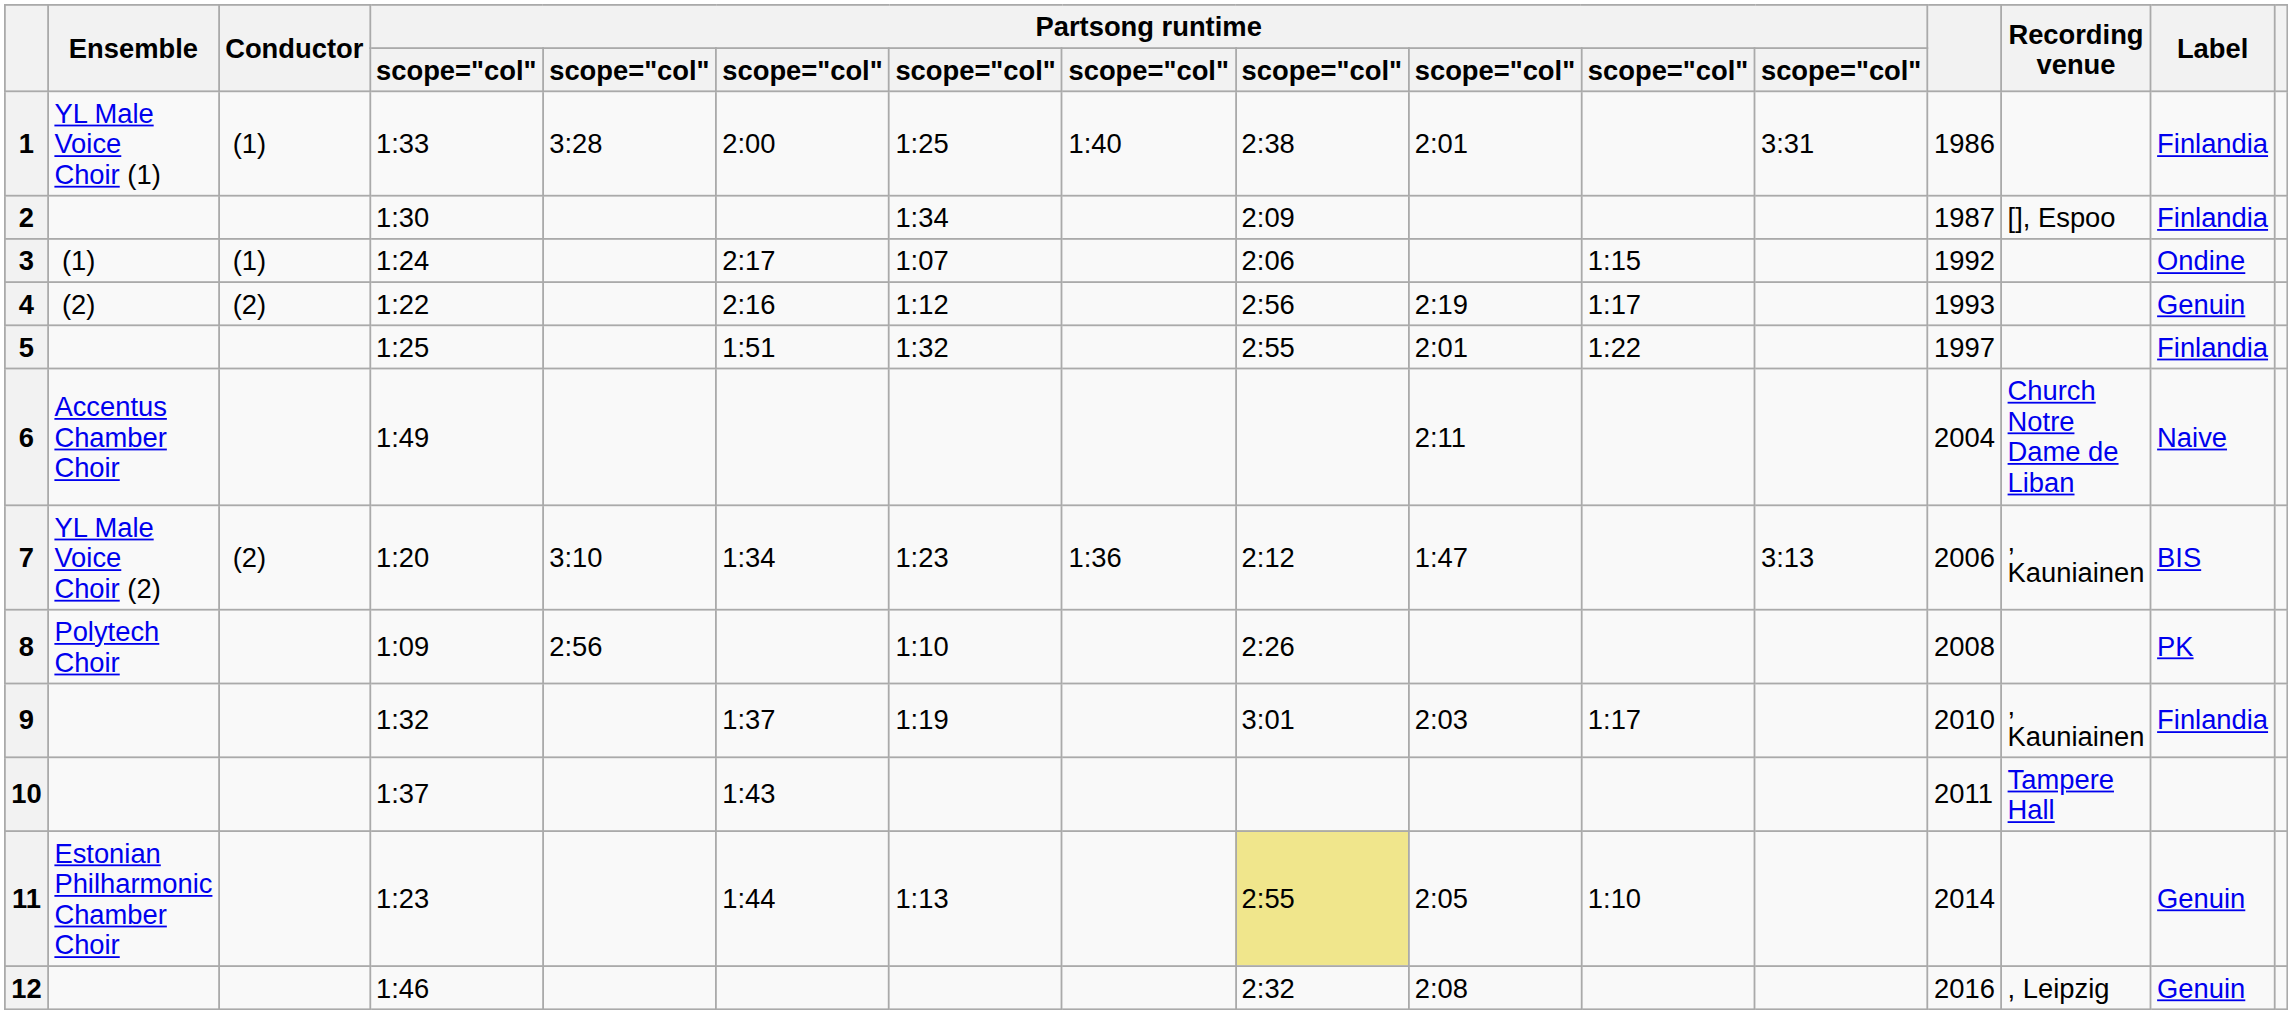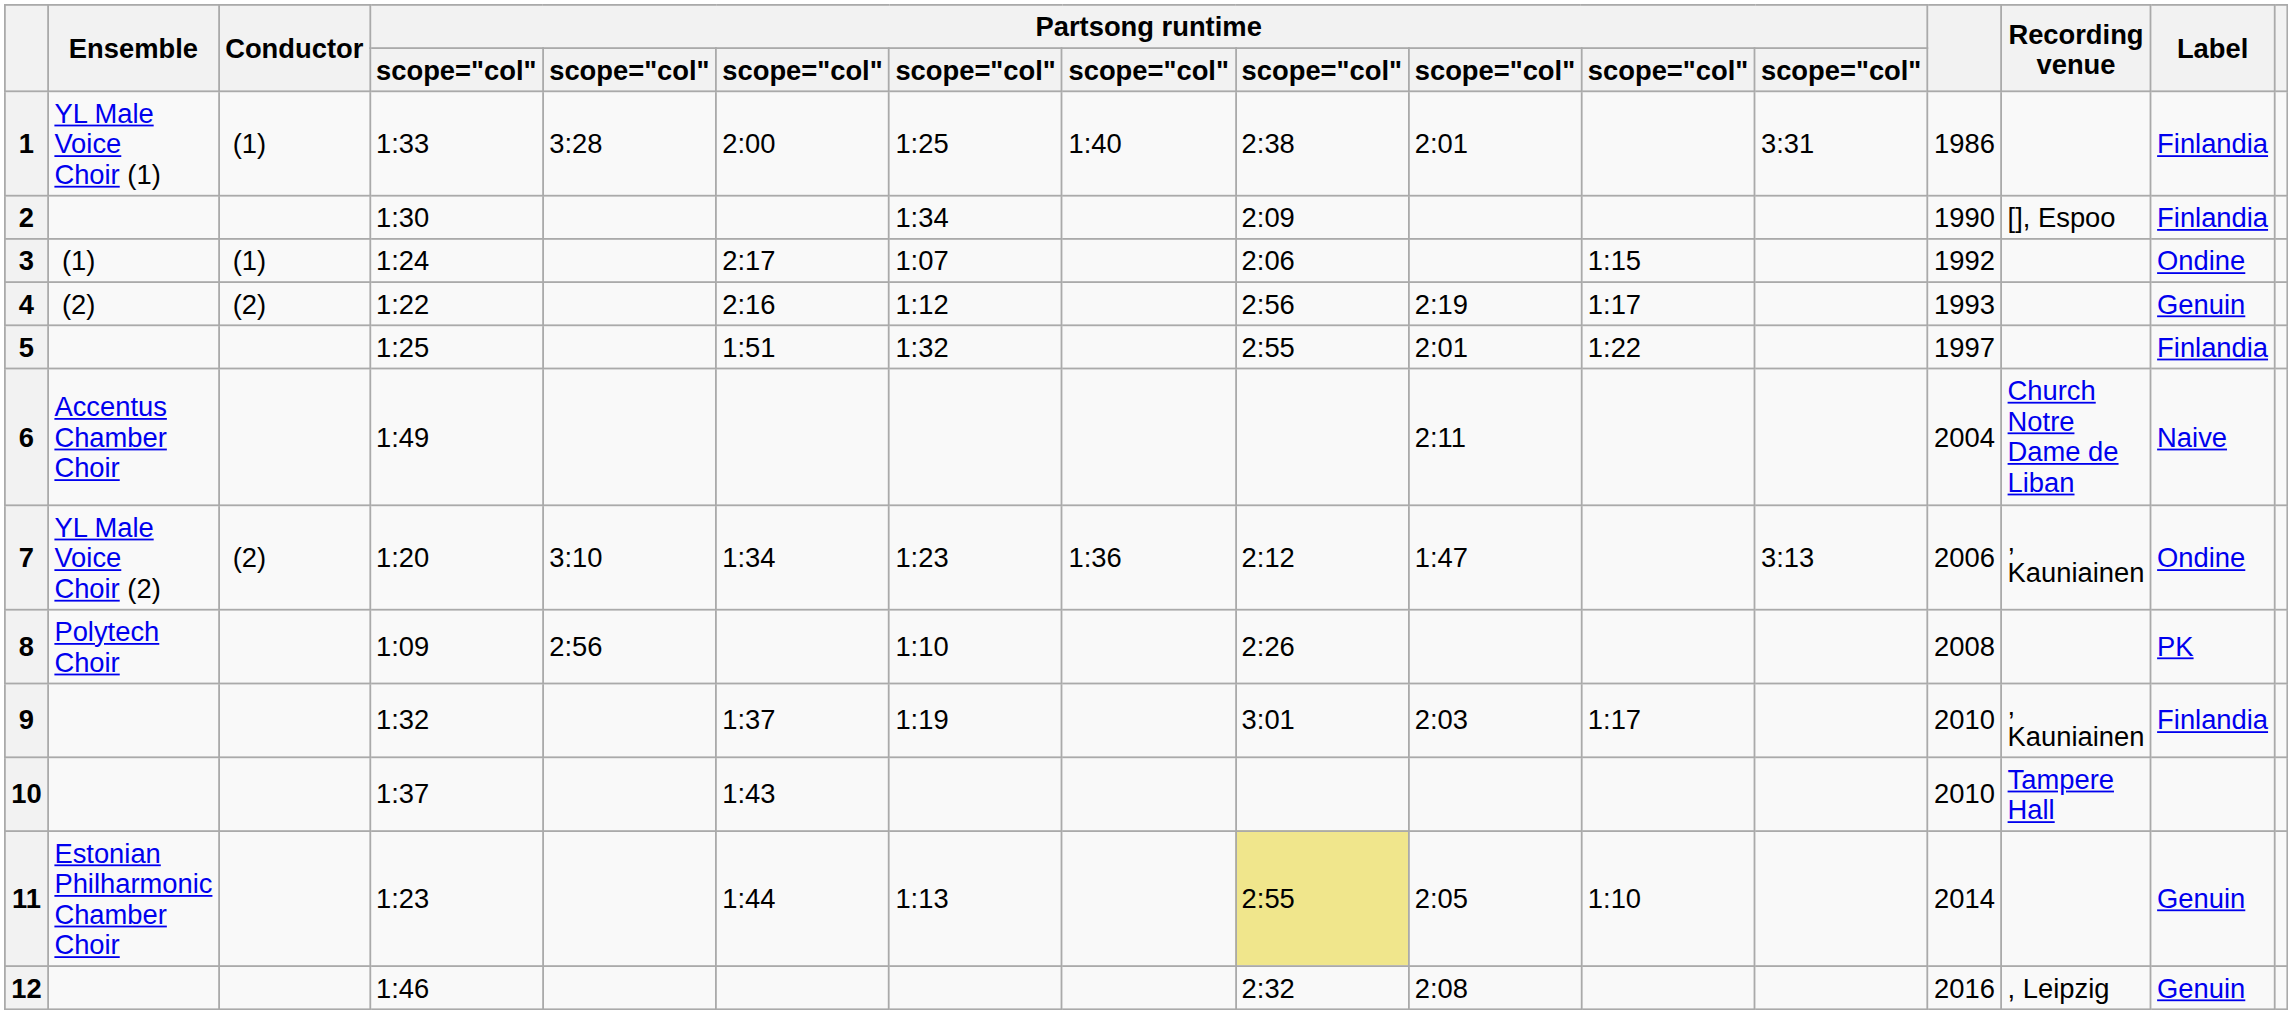2 | column 13: 1987 -> 1990
7 | Label: BIS -> Ondine
10 | column 13: 2011 -> 2010
